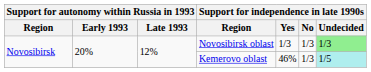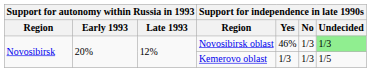Novosibirsk oblast | Support for independence in late 1990s / Yes: 1/3 -> 46%
Kemerovo oblast | Support for independence in late 1990s / Yes: 46% -> 1/3
Kemerovo oblast | Support for independence in late 1990s / Undecided: paleturquoise background -> no background
